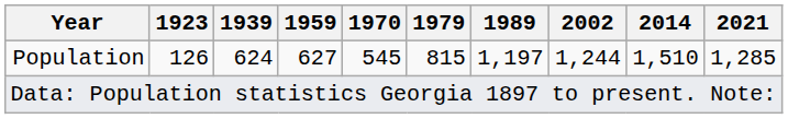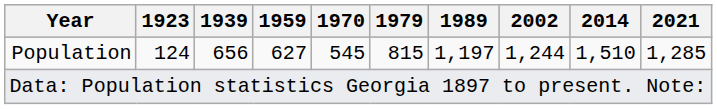Population | 1923: 126 -> 124
Population | 1939: 624 -> 656
